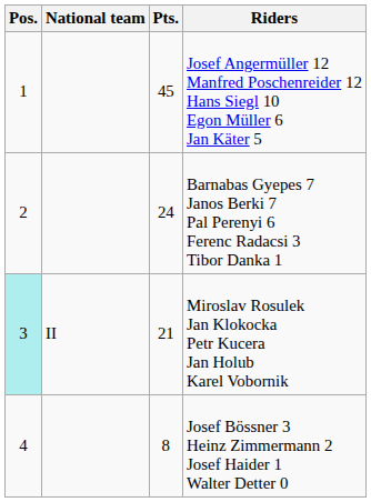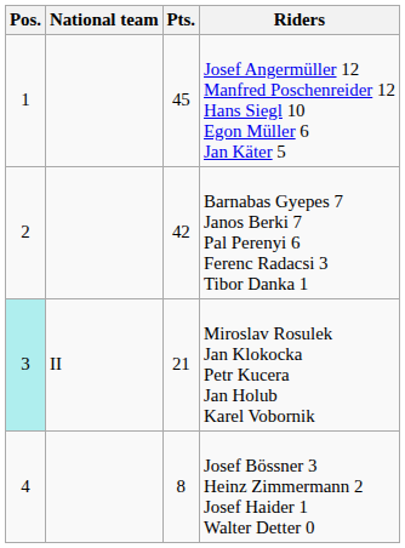row 3 | Pts.: 24 -> 42
